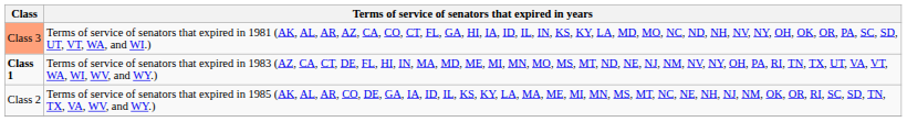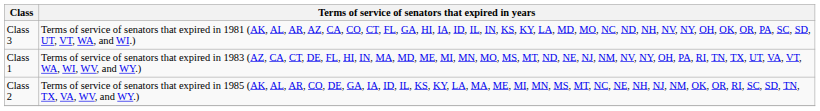Class 3 | Class: lightsalmon background -> no background
Class 1 | Class: bold -> normal
